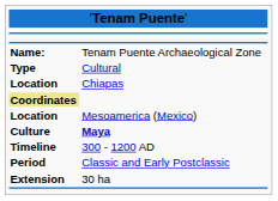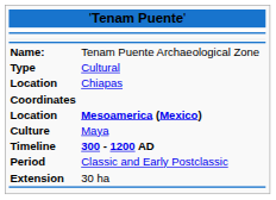Coordinates | column 1: khaki background -> no background
Location / Mesoamerica (Mexico) | column 2: normal -> bold
Culture | column 2: bold -> normal
Timeline | column 2: normal -> bold
